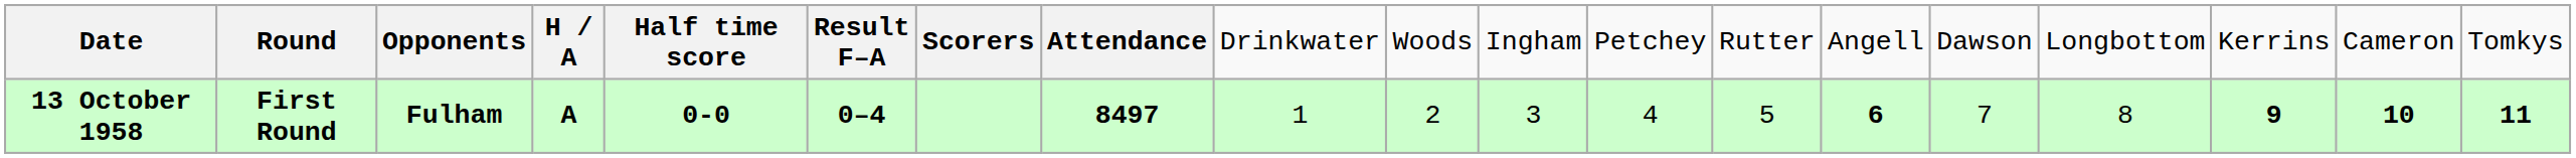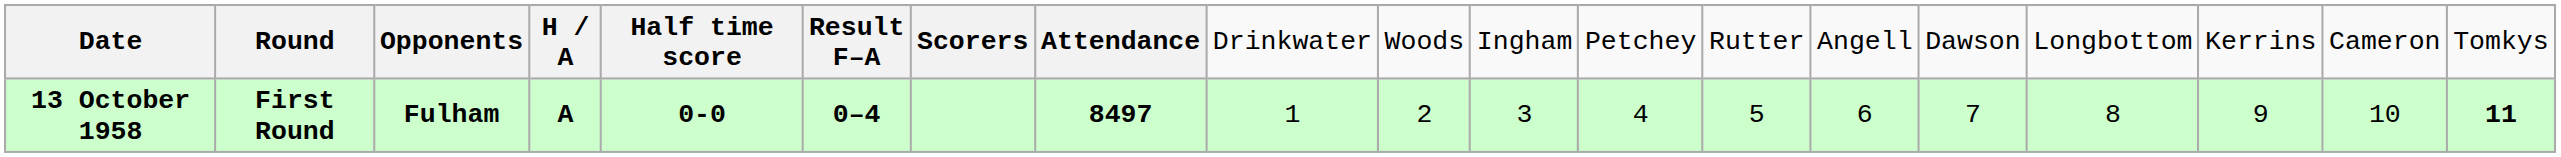13 October 1958 | column 14: bold -> normal
13 October 1958 | column 17: bold -> normal
13 October 1958 | column 18: bold -> normal
